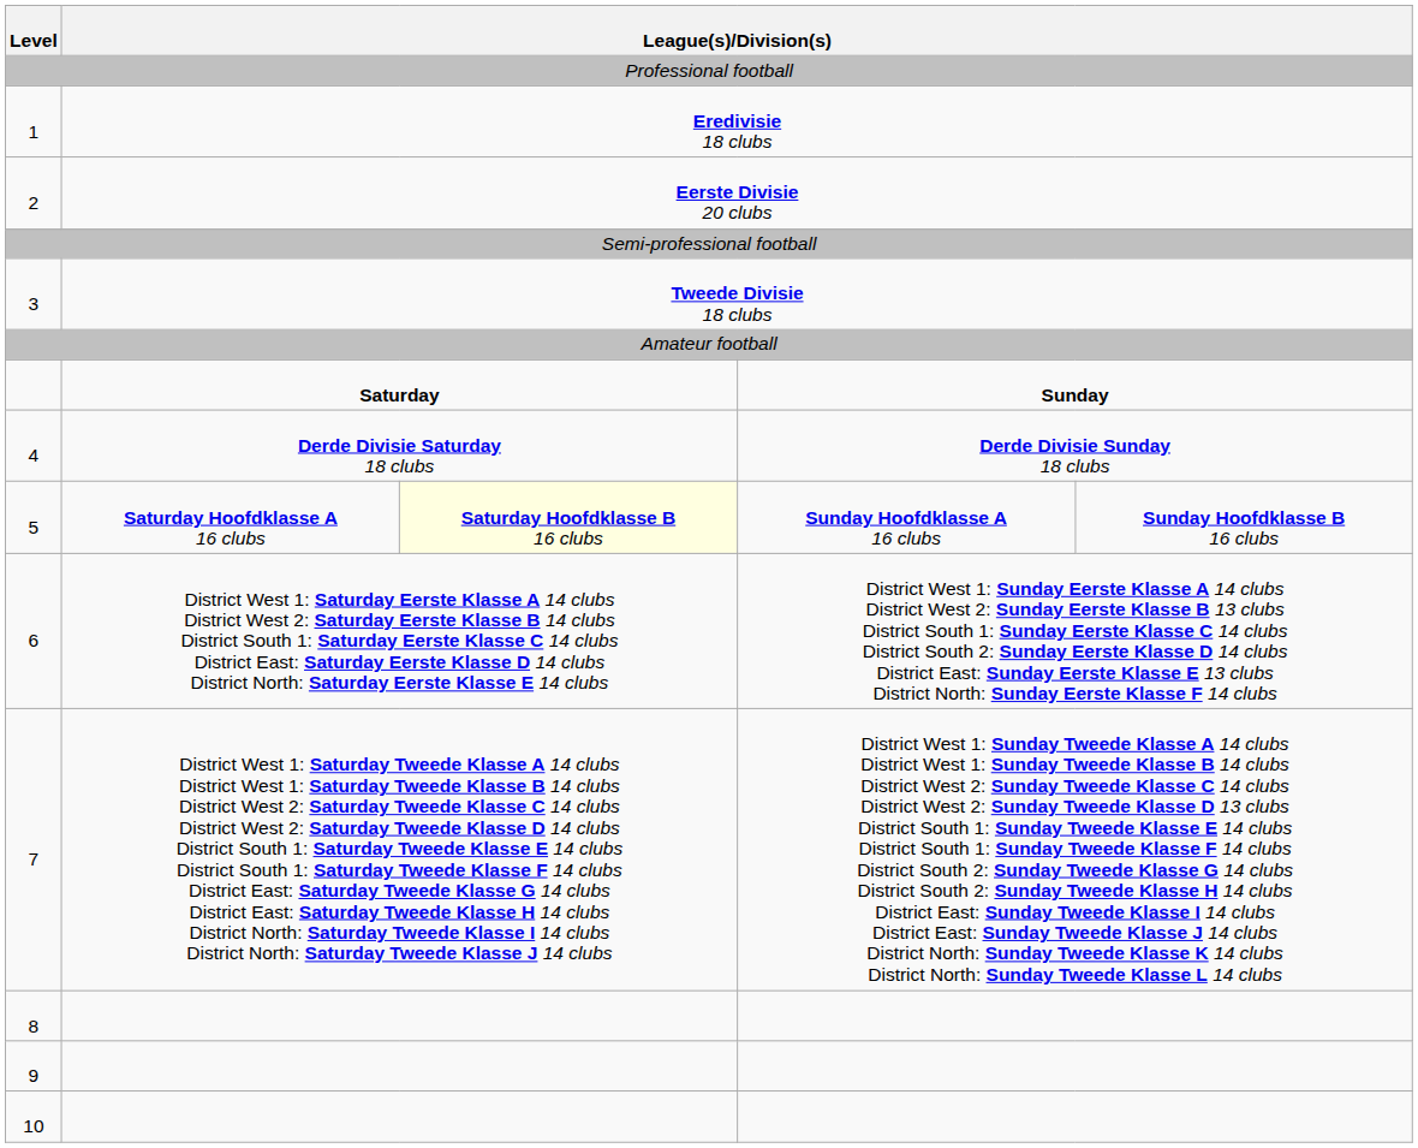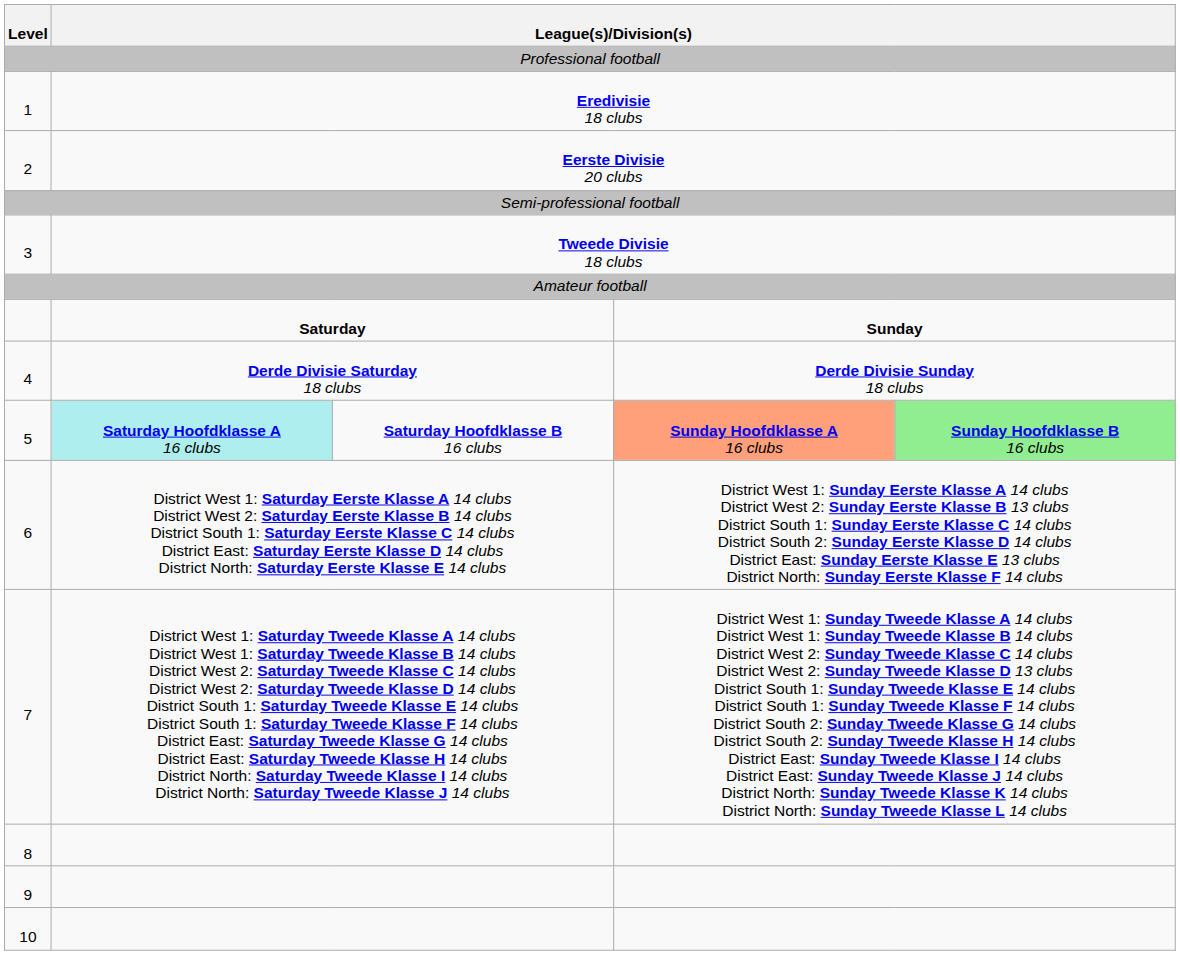5 | column 2: no background -> paleturquoise background
5 | column 3: lightyellow background -> no background
5 | column 4: no background -> lightsalmon background
5 | column 5: no background -> lightgreen background
